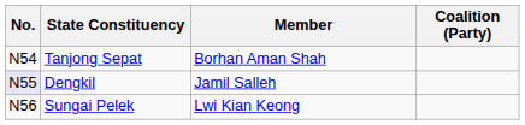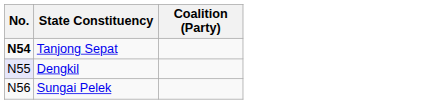- column: Member | Borhan Aman Shah | Jamil Salleh | Lwi Kian Keong
Tanjong Sepat | No.: normal -> bold
